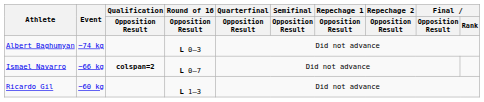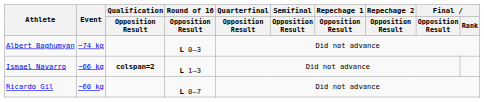Ismael Navarro | Round of 16 / Opposition Result: L 0–7 -> L 1–3
Ricardo Gil | Round of 16 / Opposition Result: L 1–3 -> L 0–7
